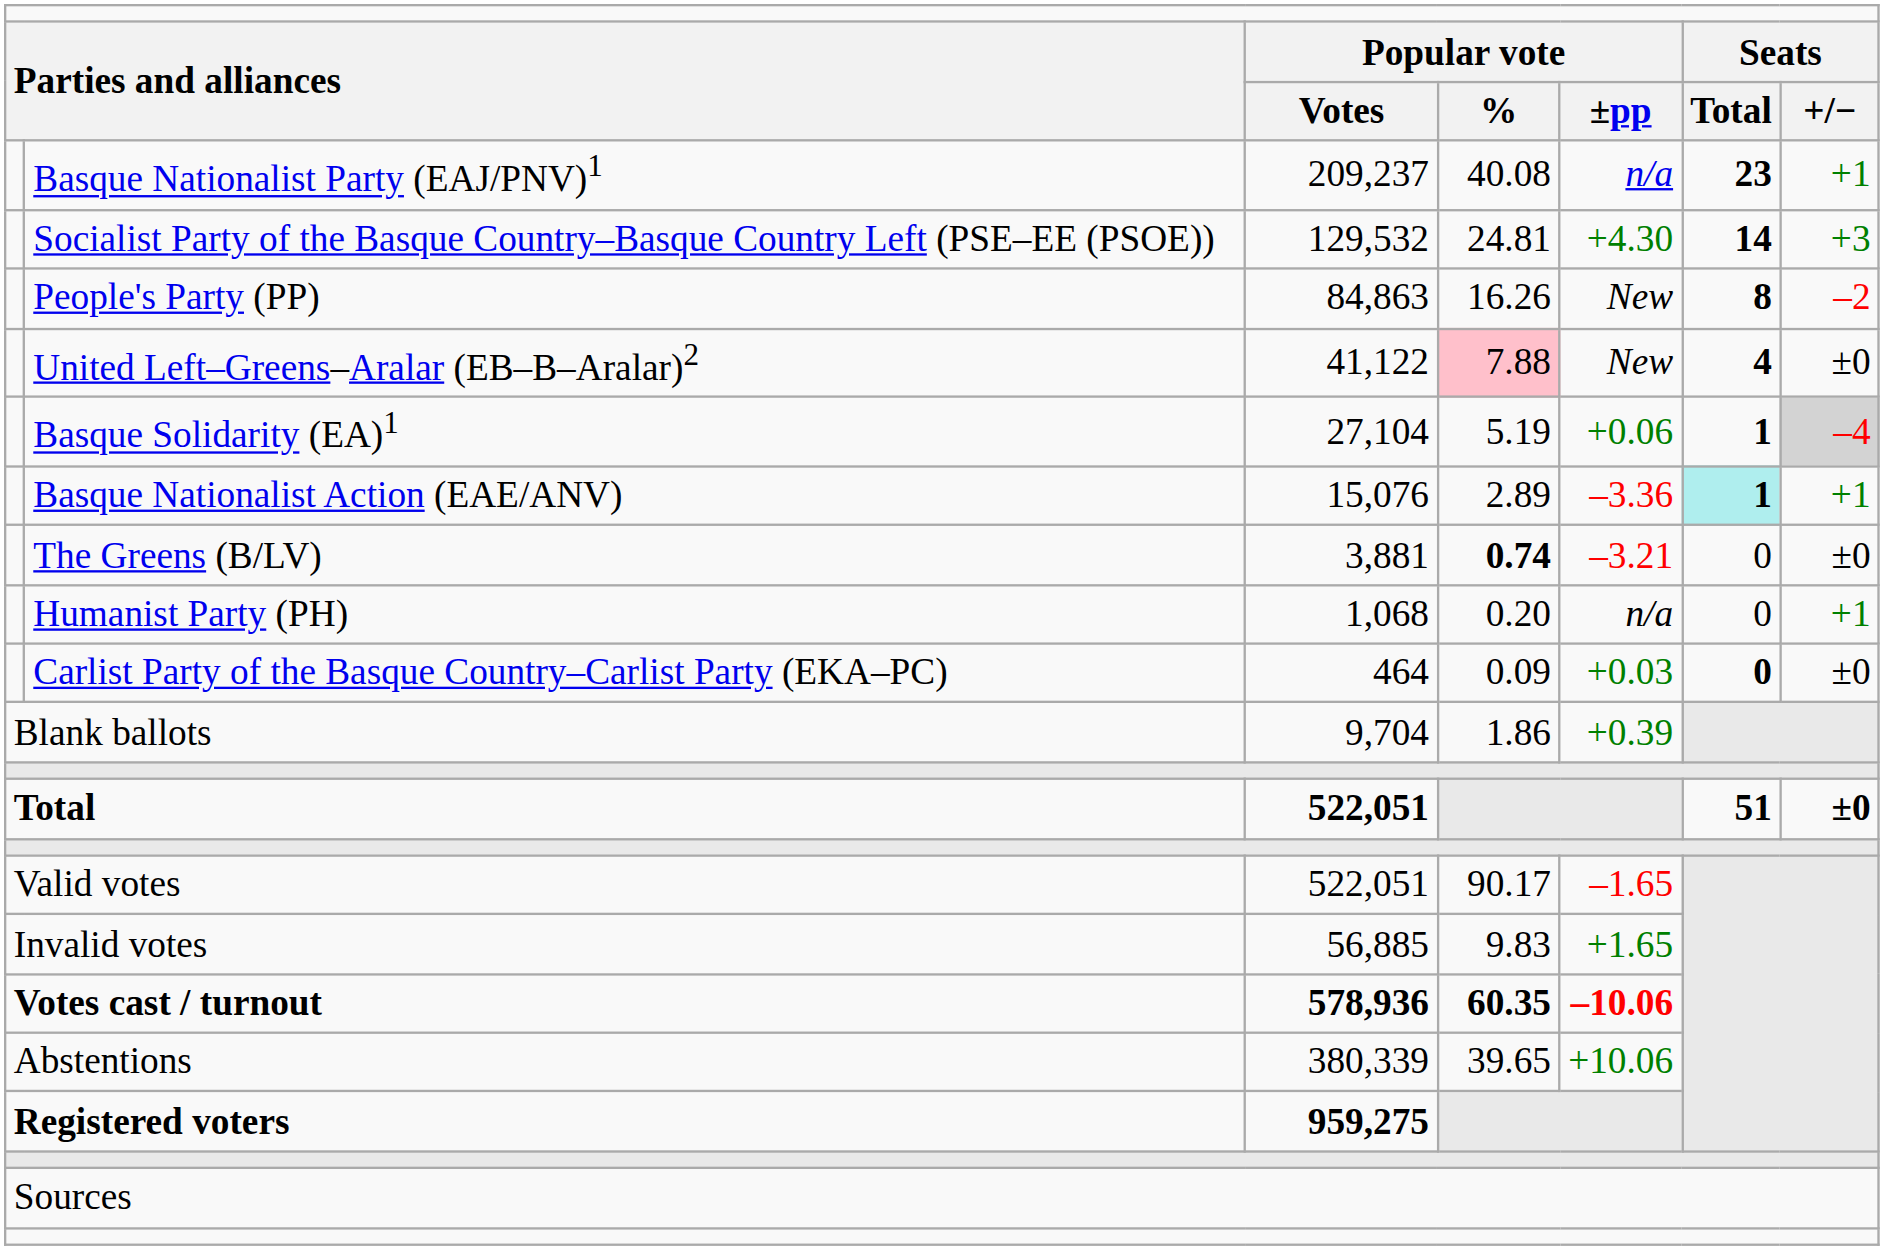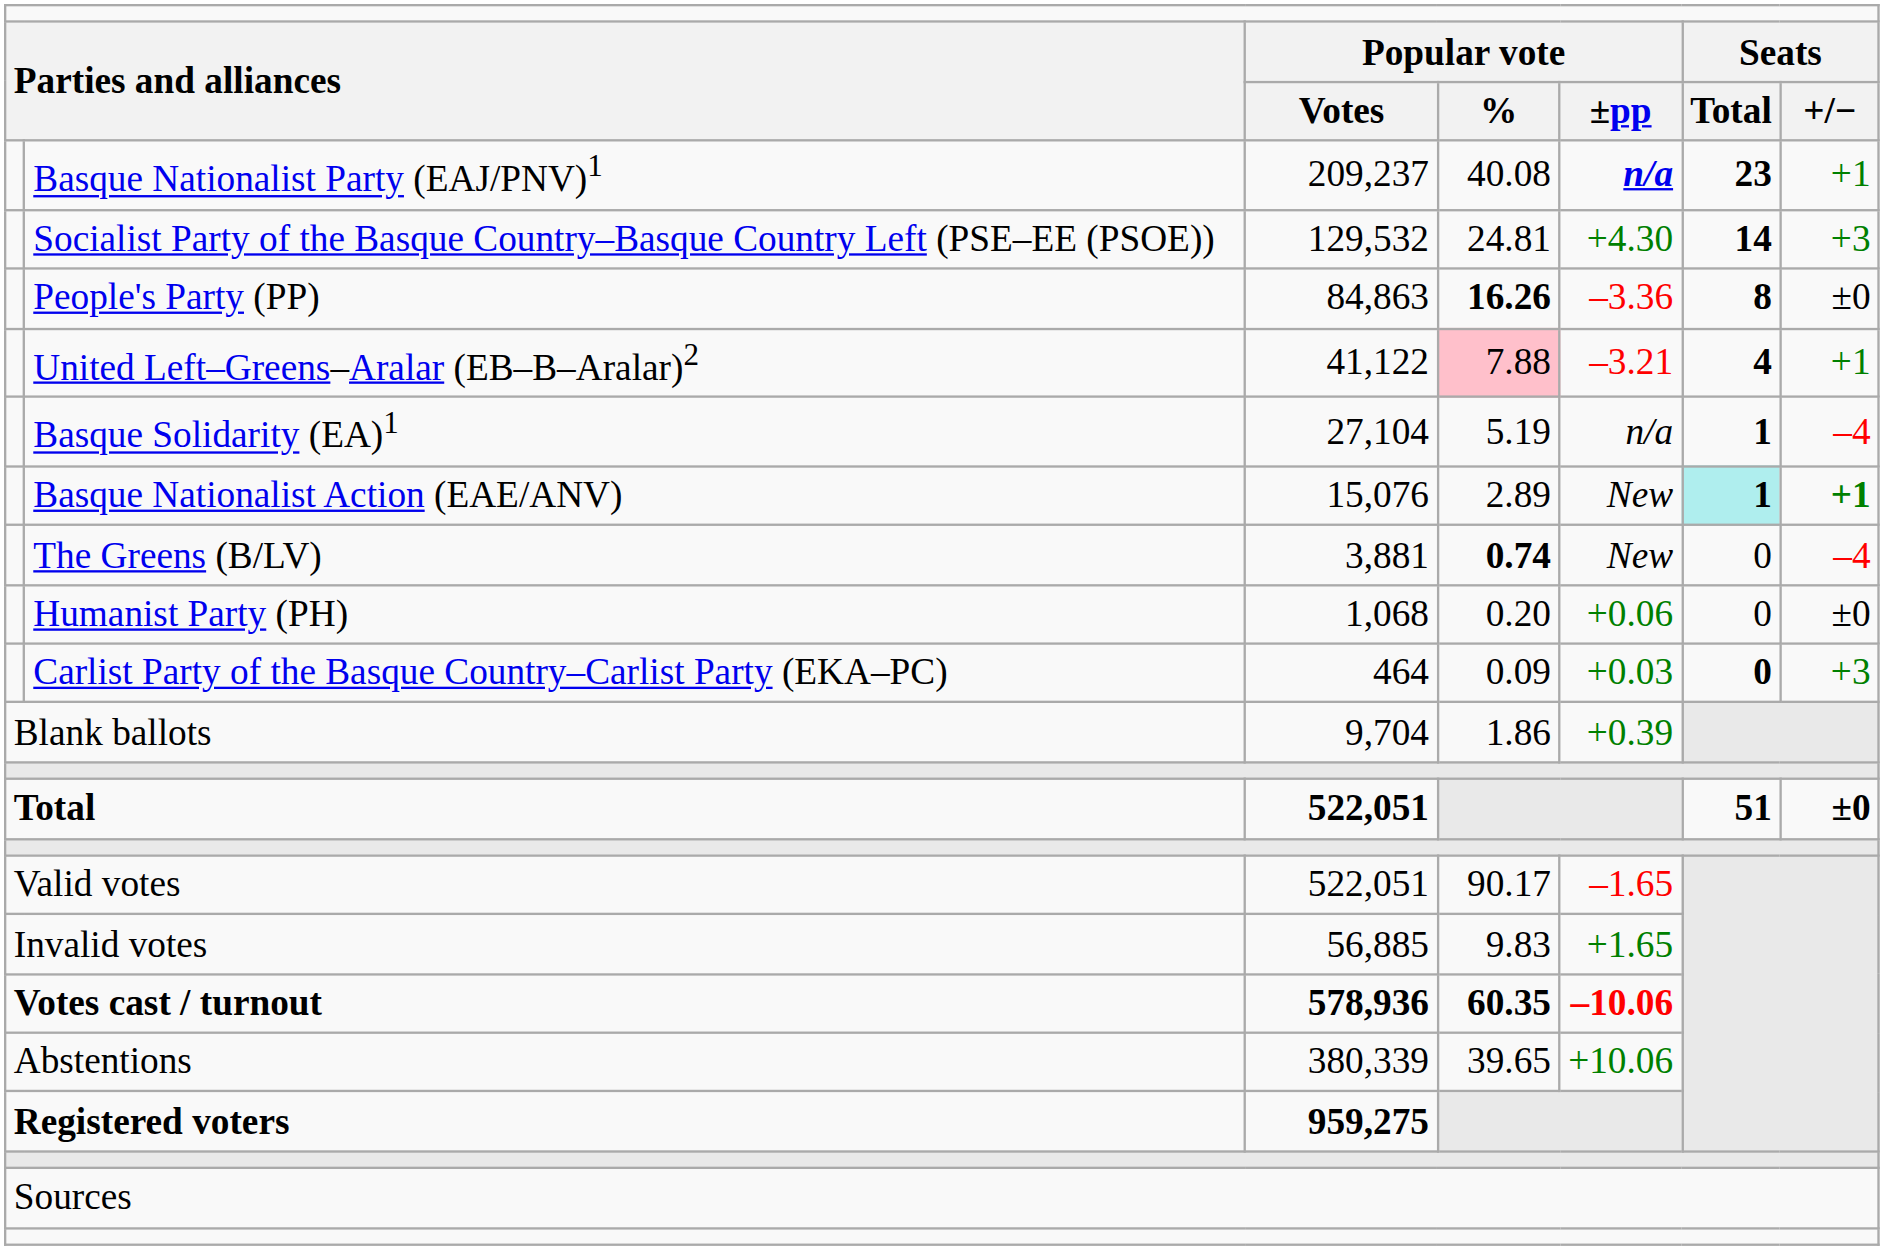Basque Nationalist Party (EAJ/PNV)1 | column 5: normal -> bold
People's Party (PP) | column 4: normal -> bold
People's Party (PP) | column 5: New -> –3.36
People's Party (PP) | column 7: –2 -> ±0
United Left–Greens–Aralar (EB–B–Aralar)2 | column 5: New -> –3.21
United Left–Greens–Aralar (EB–B–Aralar)2 | column 7: ±0 -> +1
Basque Solidarity (EA)1 | column 5: +0.06 -> n/a
Basque Solidarity (EA)1 | column 7: lightgrey background -> no background
Basque Nationalist Action (EAE/ANV) | column 5: –3.36 -> New
Basque Nationalist Action (EAE/ANV) | column 7: normal -> bold
The Greens (B/LV) | column 5: –3.21 -> New
The Greens (B/LV) | column 7: ±0 -> –4
Humanist Party (PH) | column 5: n/a -> +0.06
Humanist Party (PH) | column 7: +1 -> ±0
Carlist Party of the Basque Country–Carlist Party (EKA–PC) | column 7: ±0 -> +3
